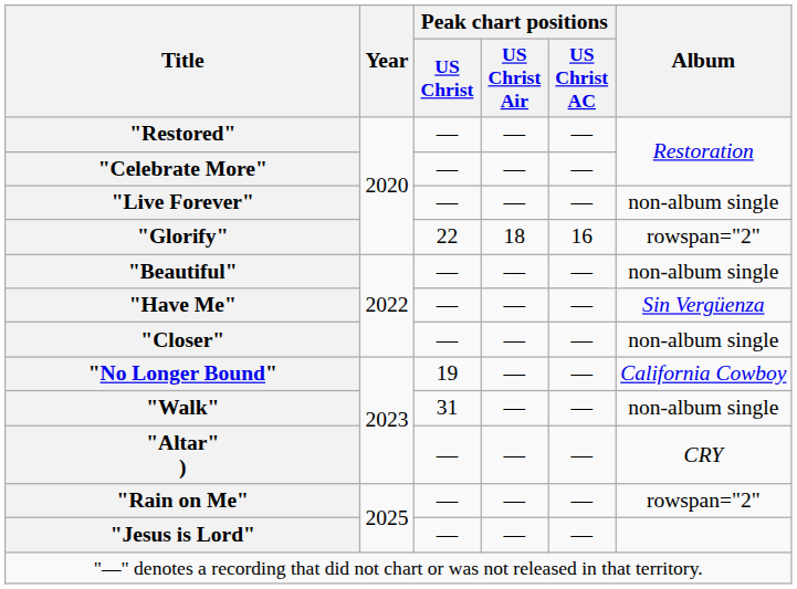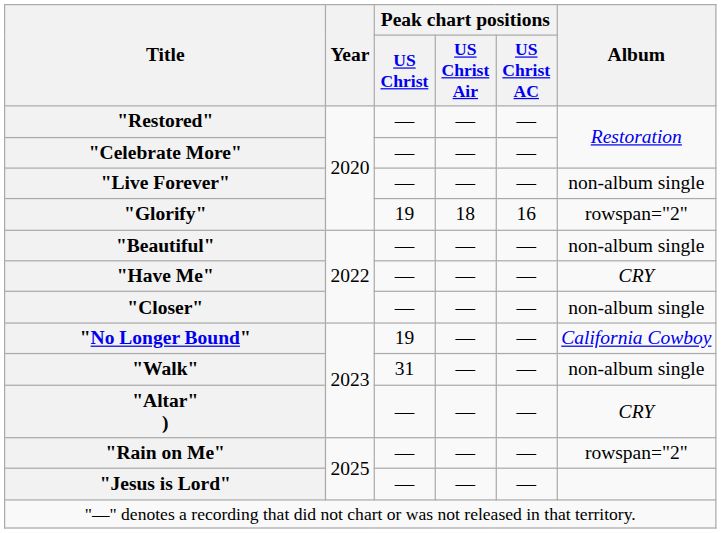"Glorify" | Peak chart positions / US Christ: 22 -> 19
"Have Me" | Album: Sin Vergüenza -> CRY
